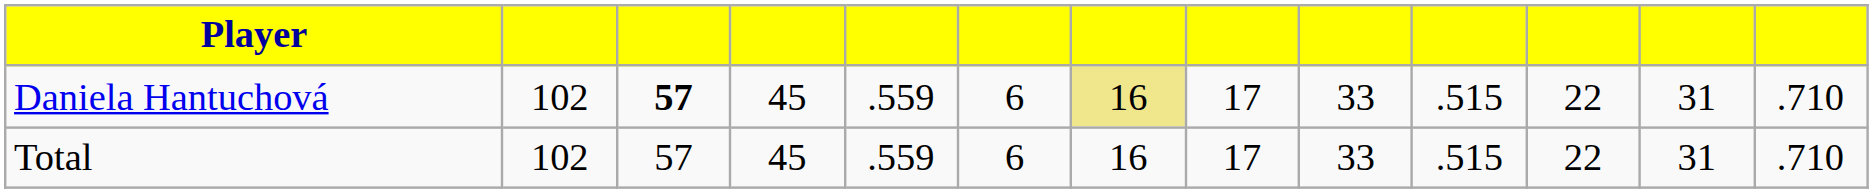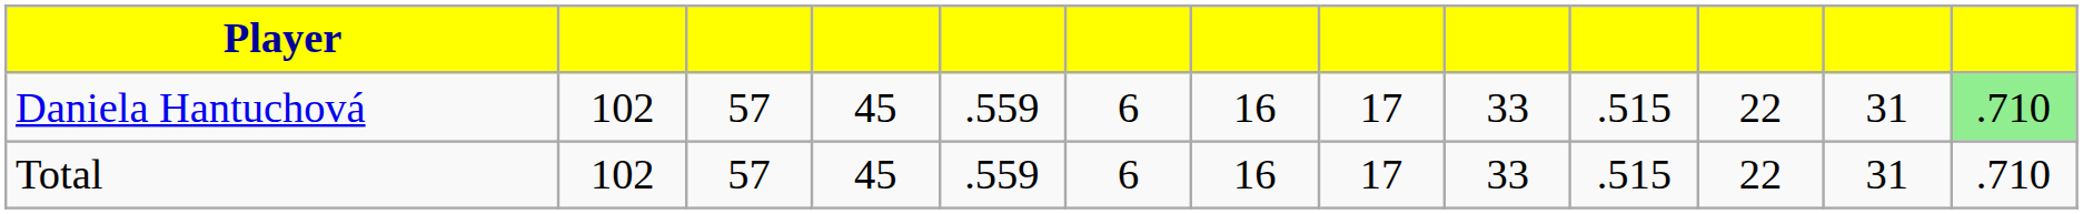Daniela Hantuchová | column 3: bold -> normal
Daniela Hantuchová | column 7: khaki background -> no background
Daniela Hantuchová | column 13: no background -> lightgreen background
